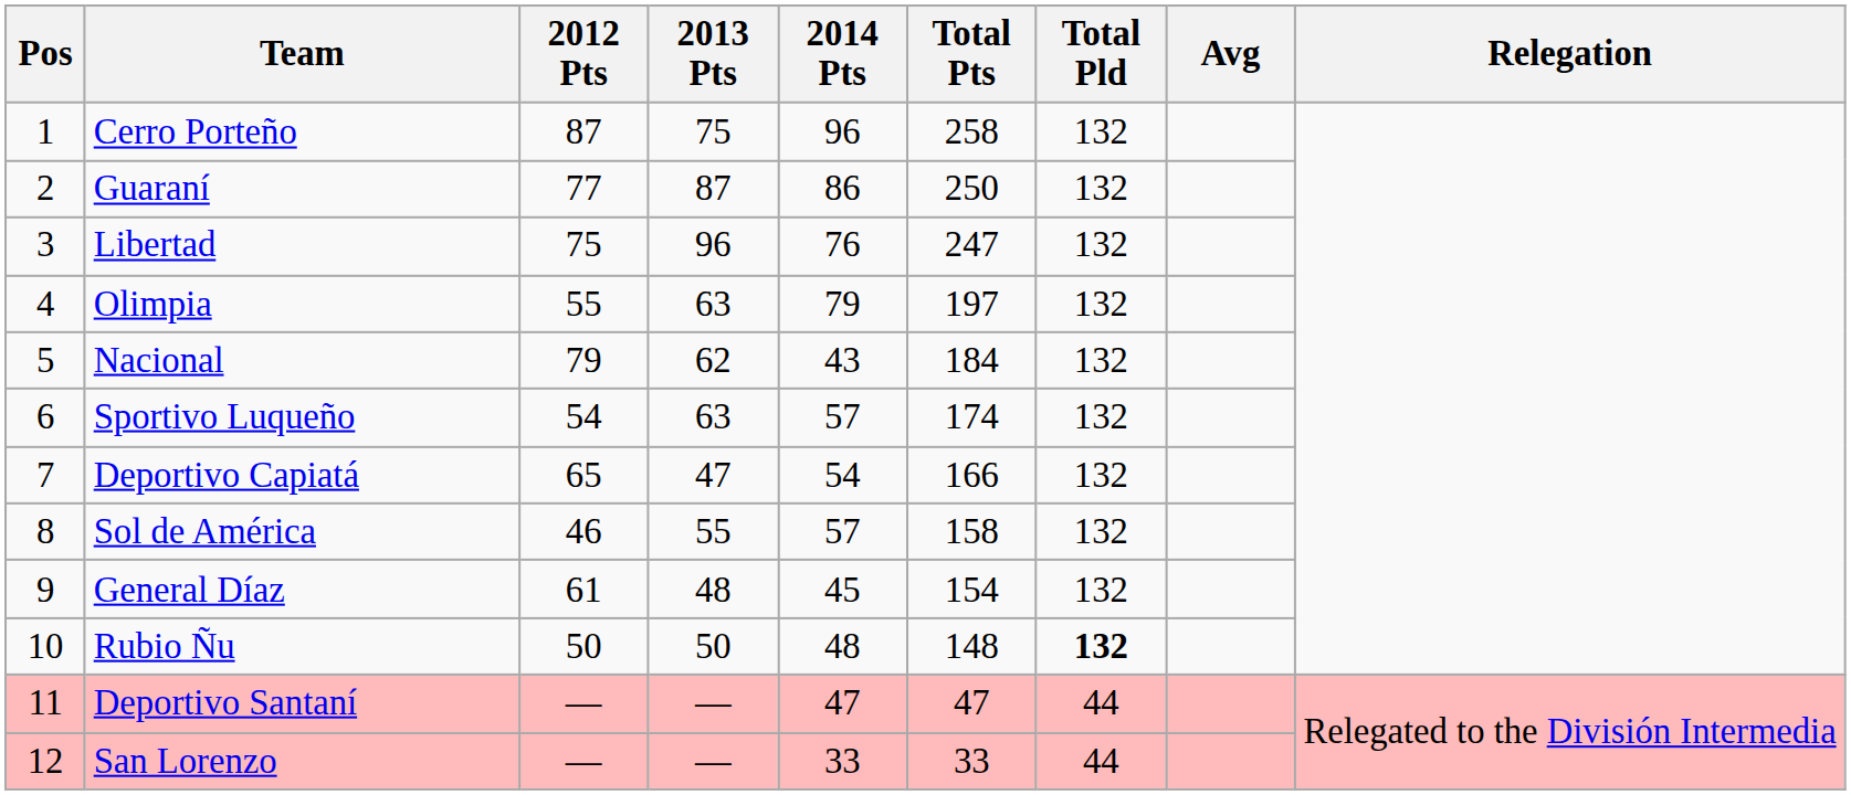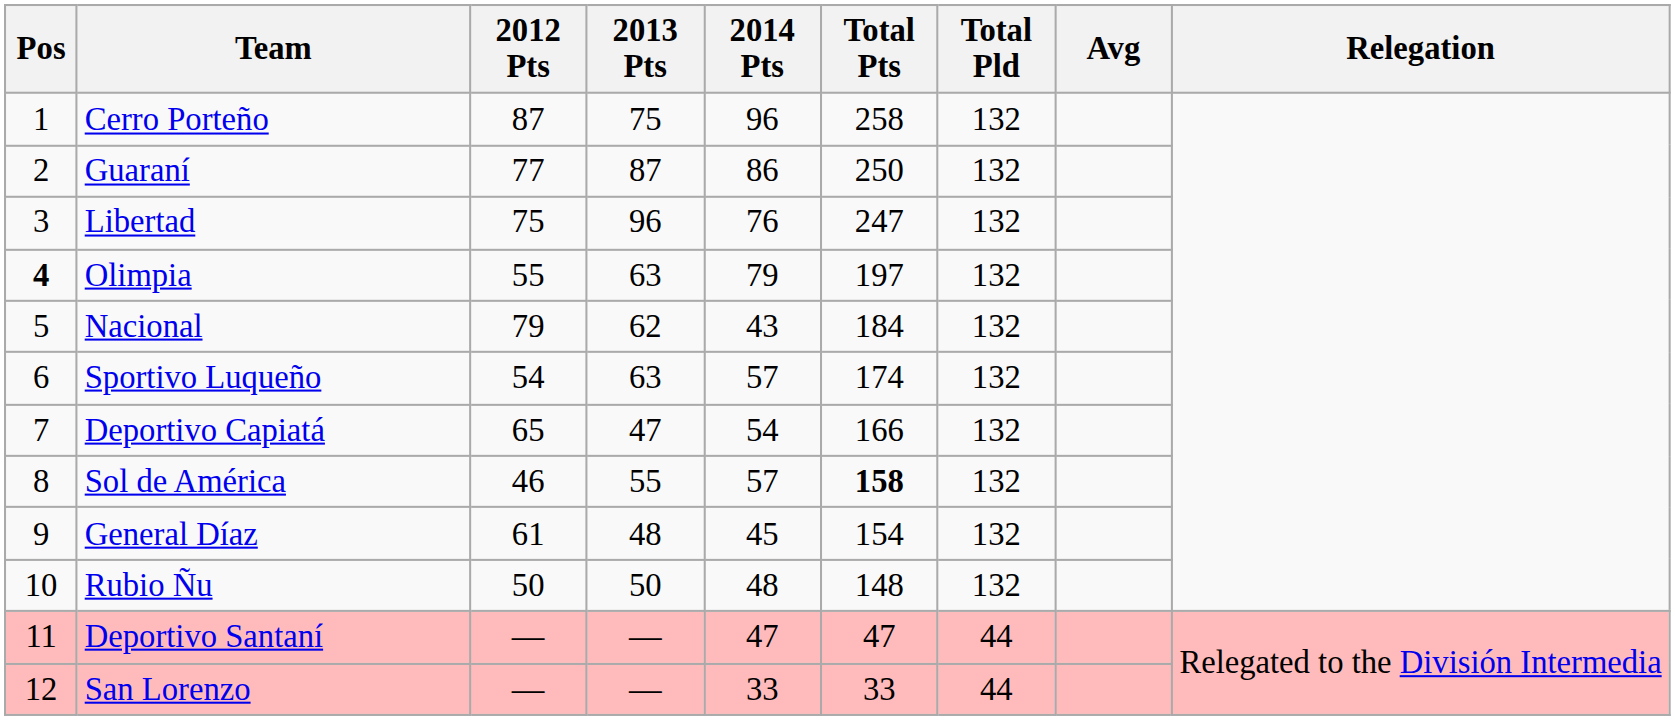Olimpia | Pos: normal -> bold
Sol de América | Total Pts: normal -> bold
Rubio Ñu | Total Pld: bold -> normal
